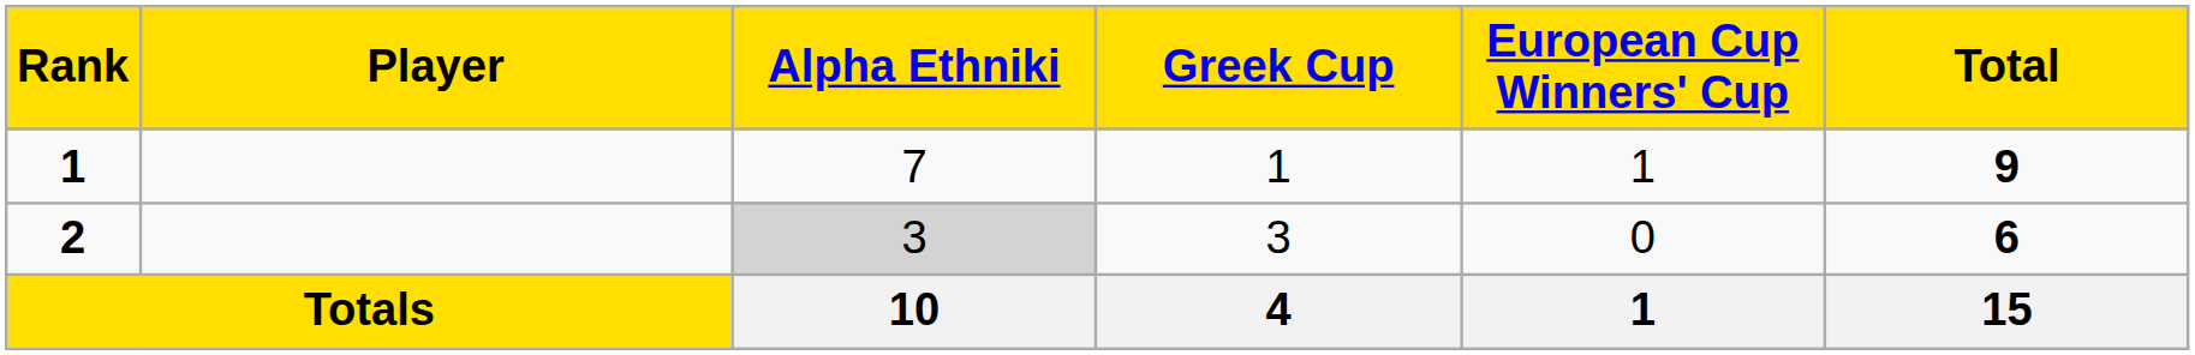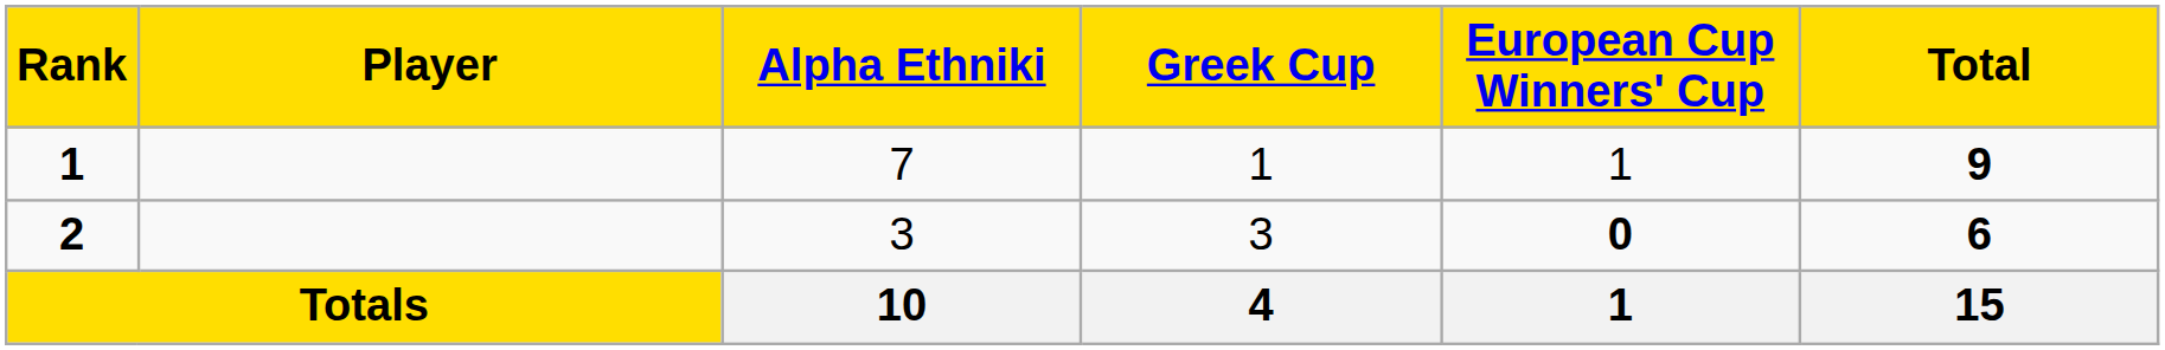2 | Alpha Ethniki: lightgrey background -> no background
2 | European Cup Winners' Cup: normal -> bold
